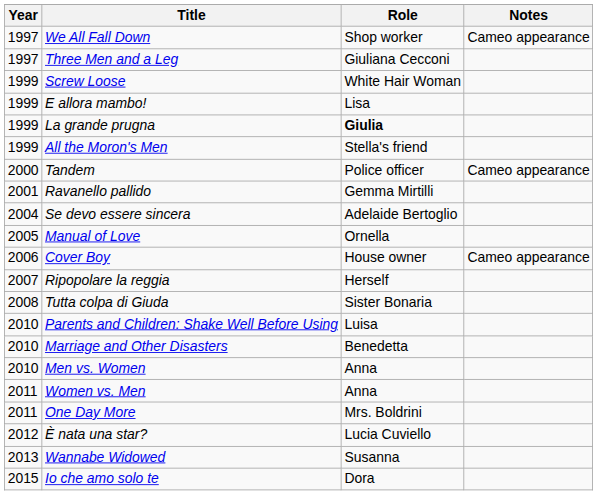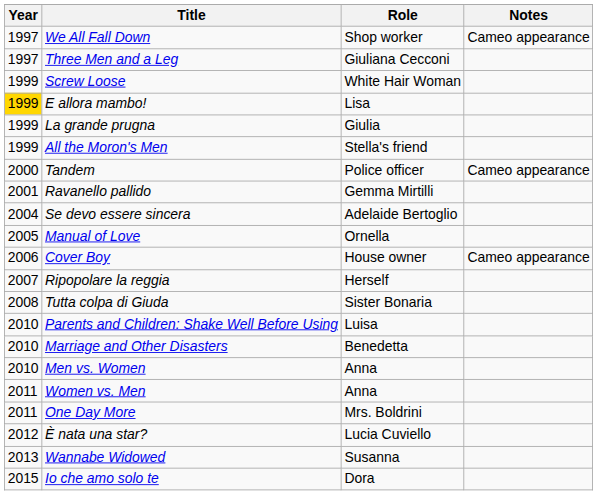E allora mambo! | Year: no background -> gold background
La grande prugna | Role: bold -> normal
